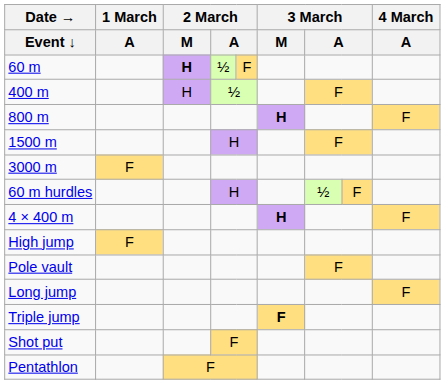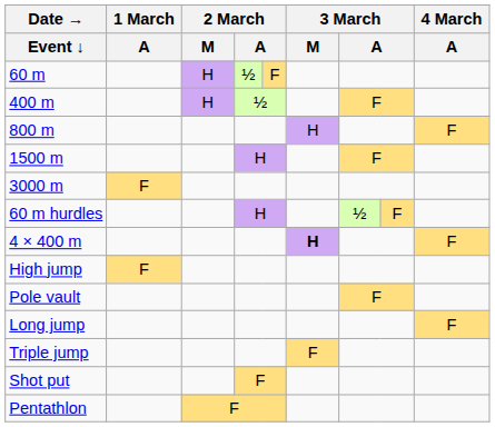60 m | 2 March / M: bold -> normal
800 m | 3 March / M: bold -> normal
Triple jump | 3 March / M: bold -> normal
